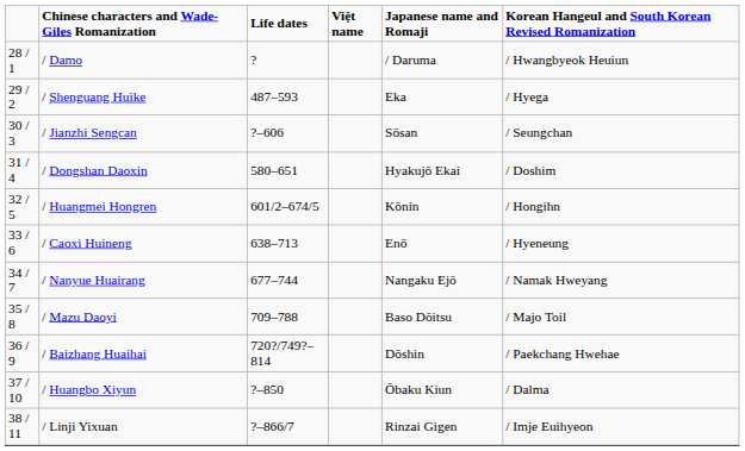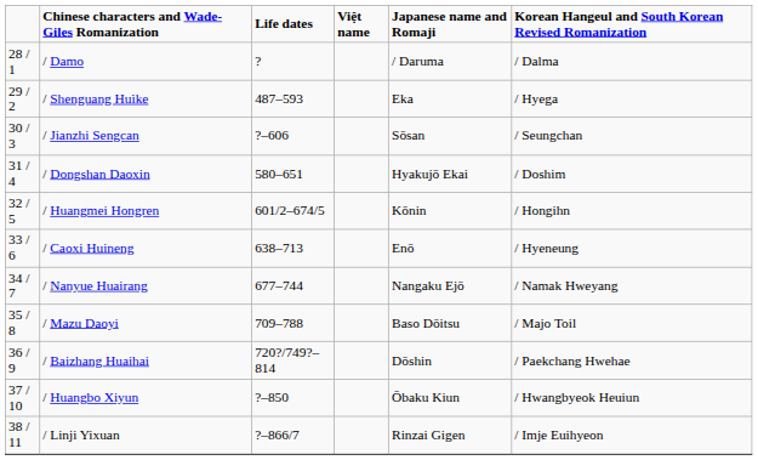/ Damo | Korean Hangeul and South Korean Revised Romanization: / Hwangbyeok Heuiun -> / Dalma
/ Huangbo Xiyun | Korean Hangeul and South Korean Revised Romanization: / Dalma -> / Hwangbyeok Heuiun
